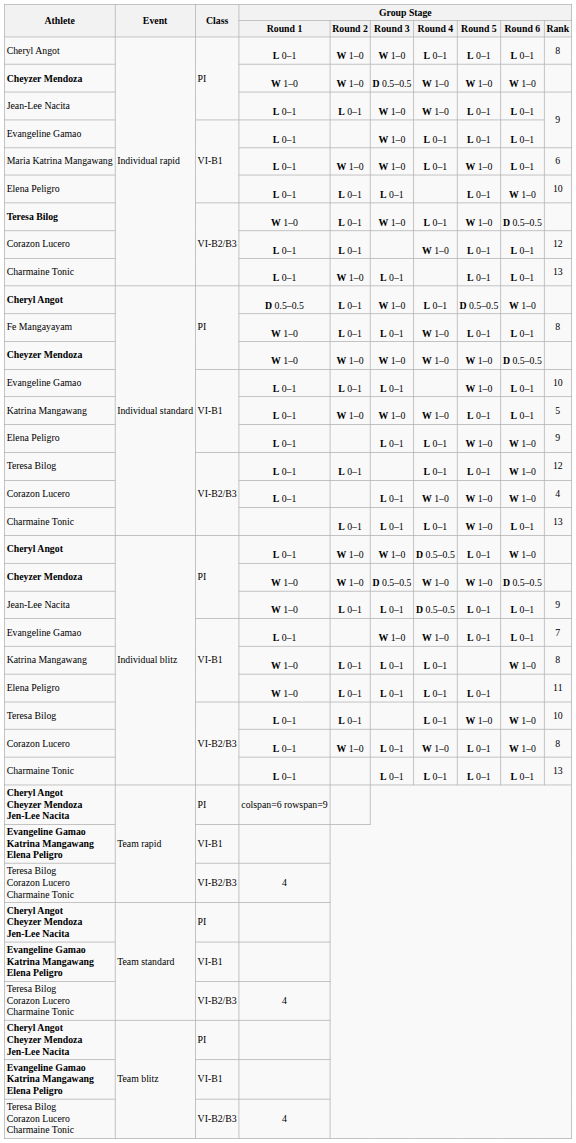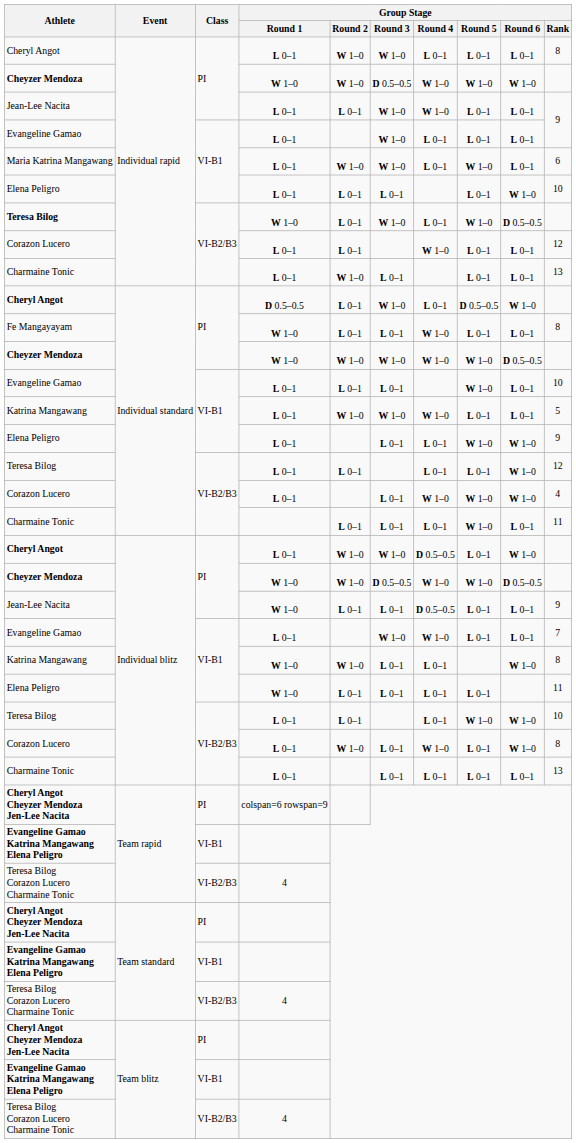Charmaine Tonic / Individual standard | Group Stage / Rank: 13 -> 11
Katrina Mangawang / Individual blitz | Group Stage / Round 2: L 0–1 -> W 1–0
